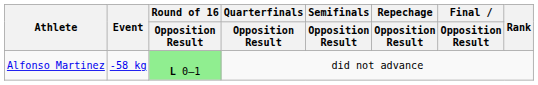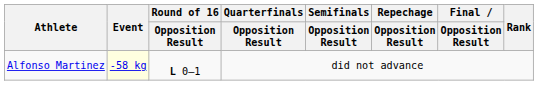Alfonso Martinez | Event: no background -> lightyellow background
Alfonso Martinez | Round of 16 / Opposition Result: lightgreen background -> no background
